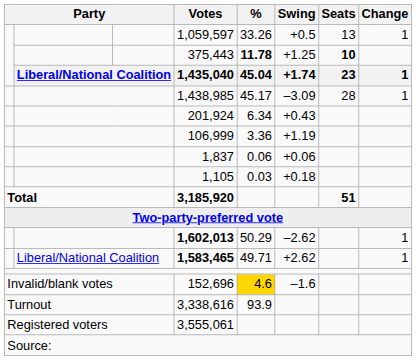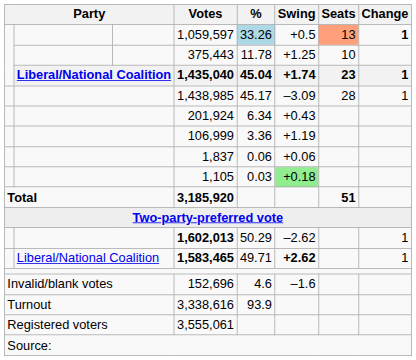1,059,597 | %: no background -> lightblue background
1,059,597 | Seats: no background -> lightsalmon background
1,059,597 | Change: normal -> bold
375,443 | %: bold -> normal
375,443 | Seats: bold -> normal
1,105 | Swing: no background -> lightgreen background
1,583,465 | Swing: normal -> bold
152,696 | %: gold background -> no background
